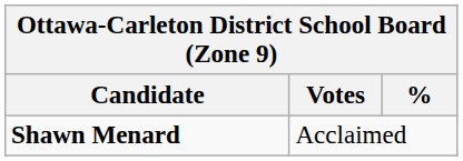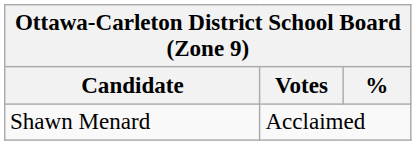Shawn Menard | Candidate: bold -> normal
